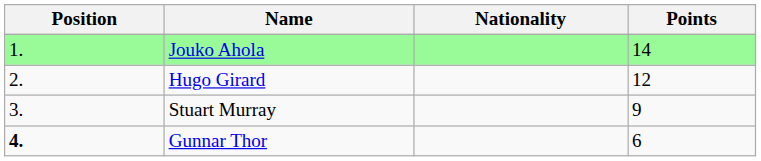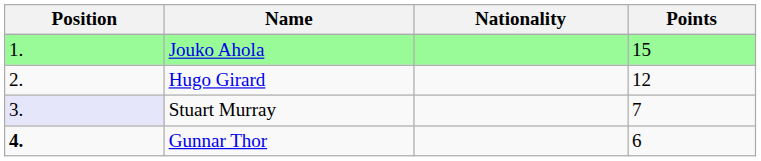Jouko Ahola | Points: 14 -> 15
Stuart Murray | Position: no background -> lavender background
Stuart Murray | Points: 9 -> 7
